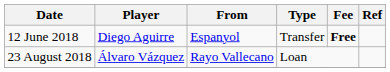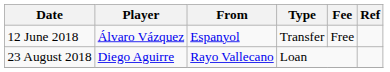12 June 2018 | Player: Diego Aguirre -> Álvaro Vázquez
12 June 2018 | Fee: bold -> normal
23 August 2018 | Player: Álvaro Vázquez -> Diego Aguirre
